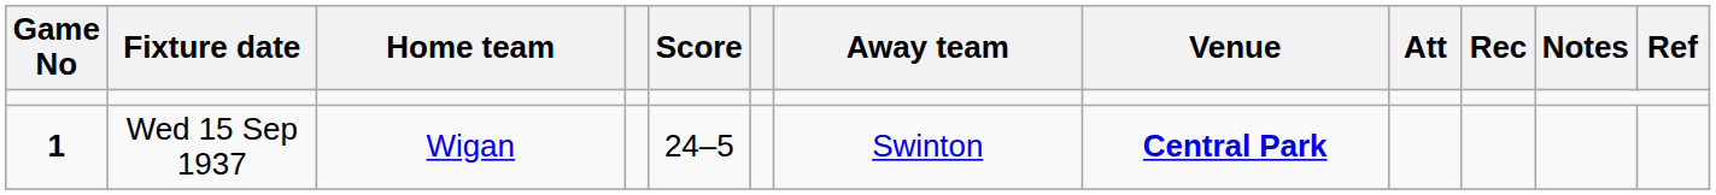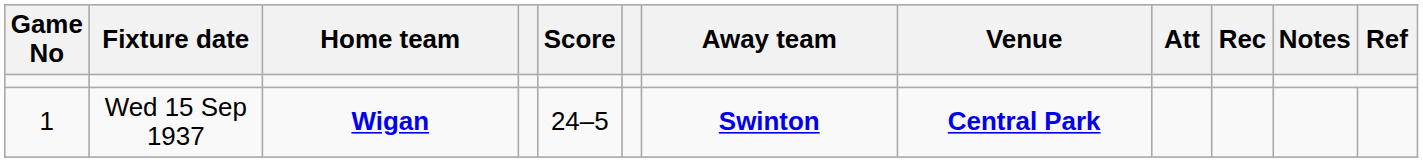Wed 15 Sep 1937 | Game No: bold -> normal
Wed 15 Sep 1937 | Home team: normal -> bold
Wed 15 Sep 1937 | Away team: normal -> bold
